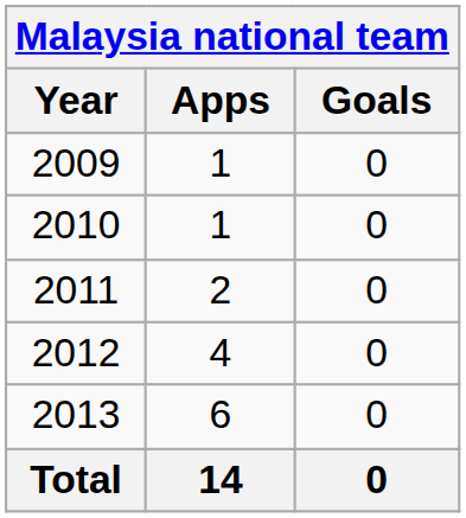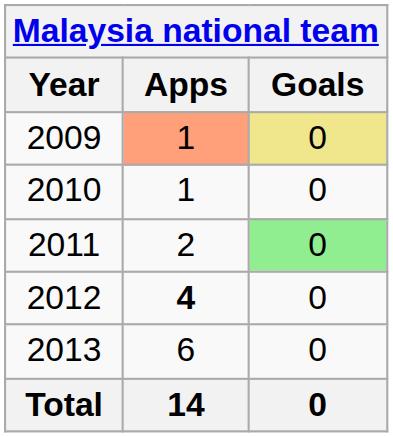2009 | Apps: no background -> lightsalmon background
2009 | Goals: no background -> khaki background
2011 | Goals: no background -> lightgreen background
2012 | Apps: normal -> bold
